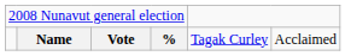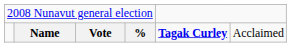Name | column 5: normal -> bold
